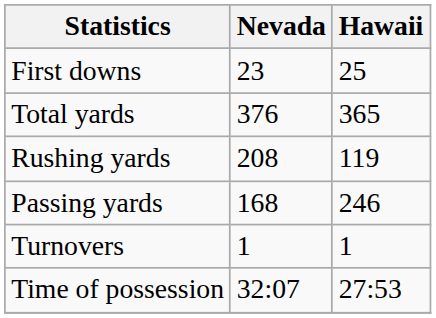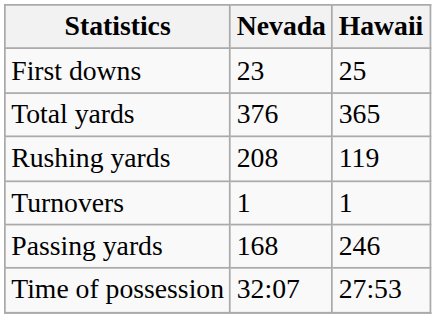rows swapped: Passing yards <-> Turnovers
